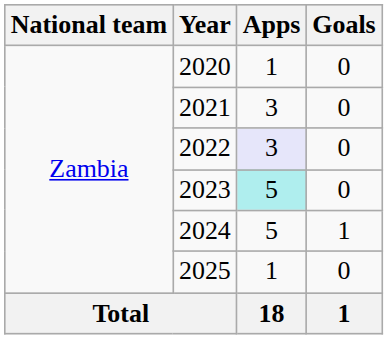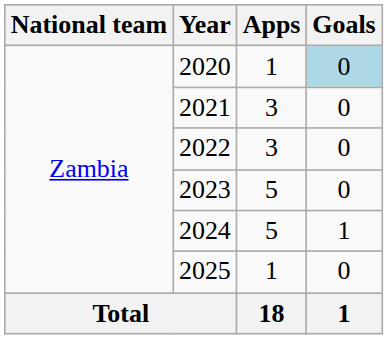2020 | Goals: no background -> lightblue background
2022 | Apps: lavender background -> no background
2023 | Apps: paleturquoise background -> no background
